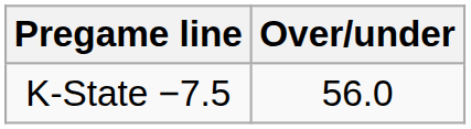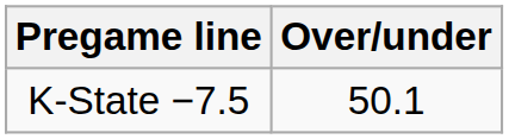K-State −7.5 | Over/under: 56.0 -> 50.1
